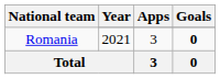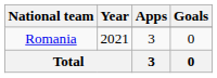2021 | Goals: bold -> normal
